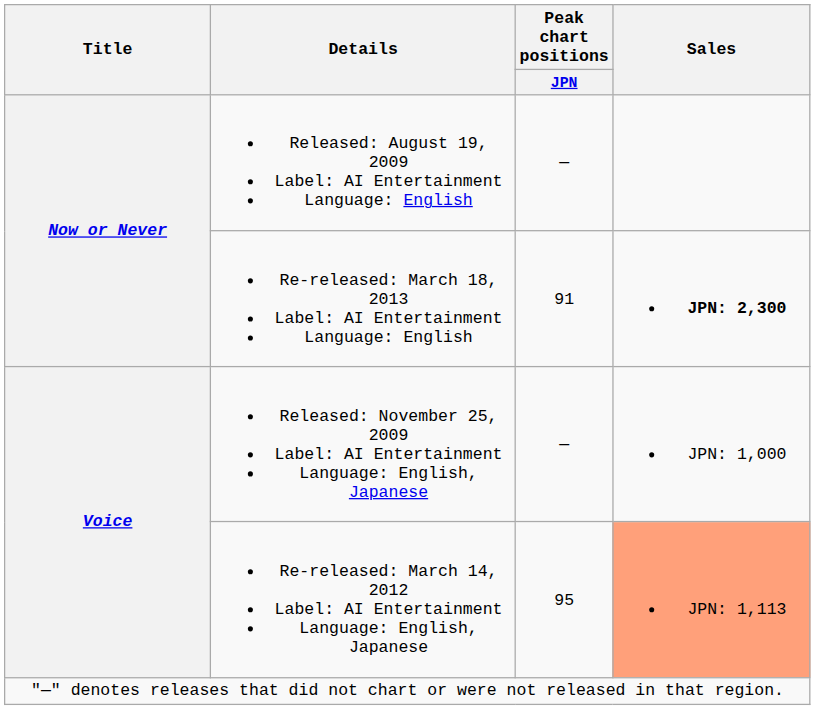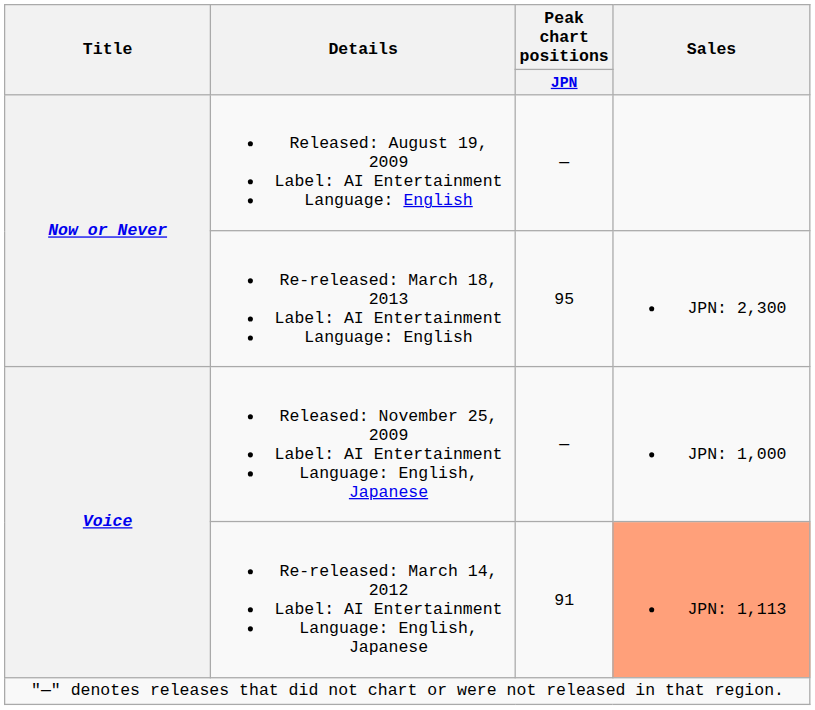row 4 | Peak chart positions / JPN: 91 -> 95
row 4 | Sales: bold -> normal
row 6 | Peak chart positions / JPN: 95 -> 91
